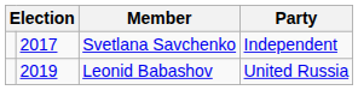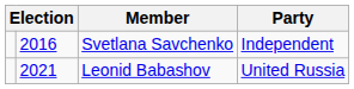Svetlana Savchenko | column 2: 2017 -> 2016
Leonid Babashov | column 2: 2019 -> 2021
